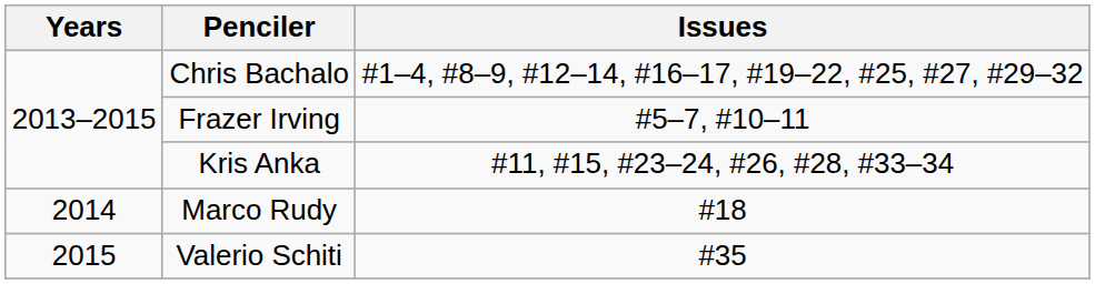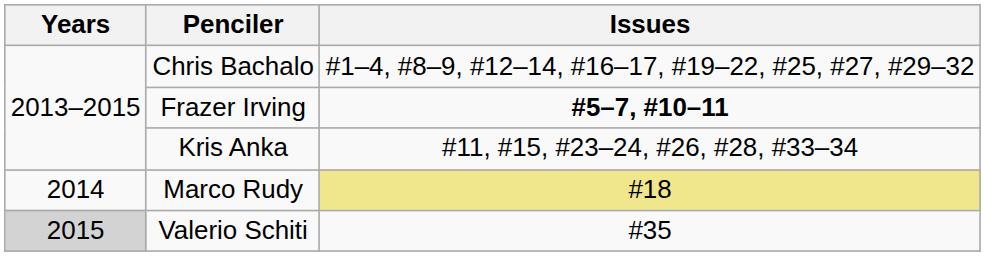Frazer Irving | Issues: normal -> bold
Marco Rudy | Issues: no background -> khaki background
Valerio Schiti | Years: no background -> lightgrey background
